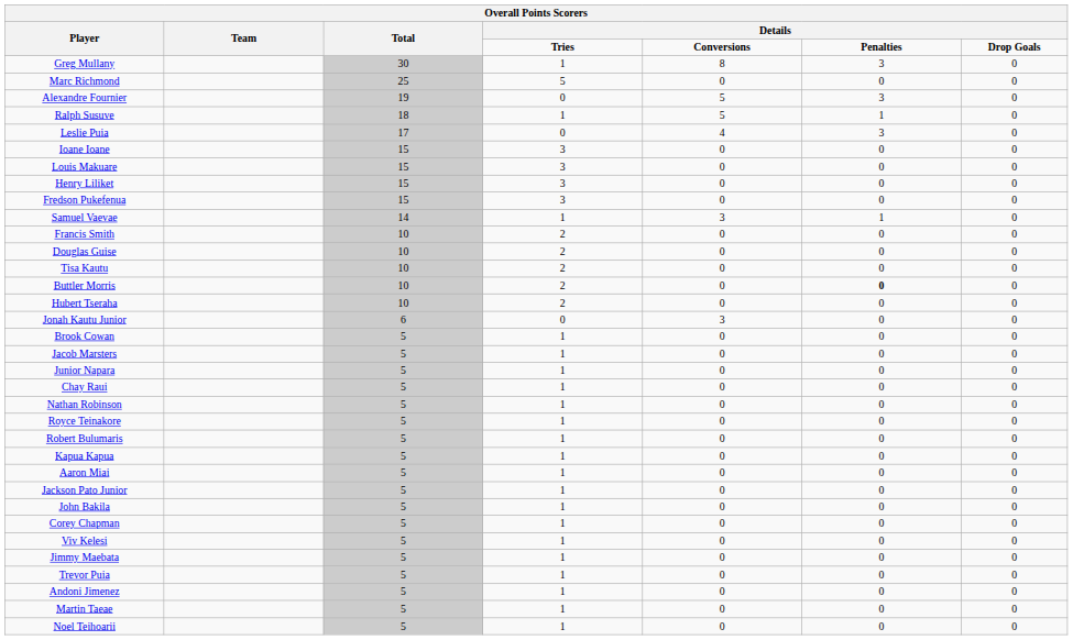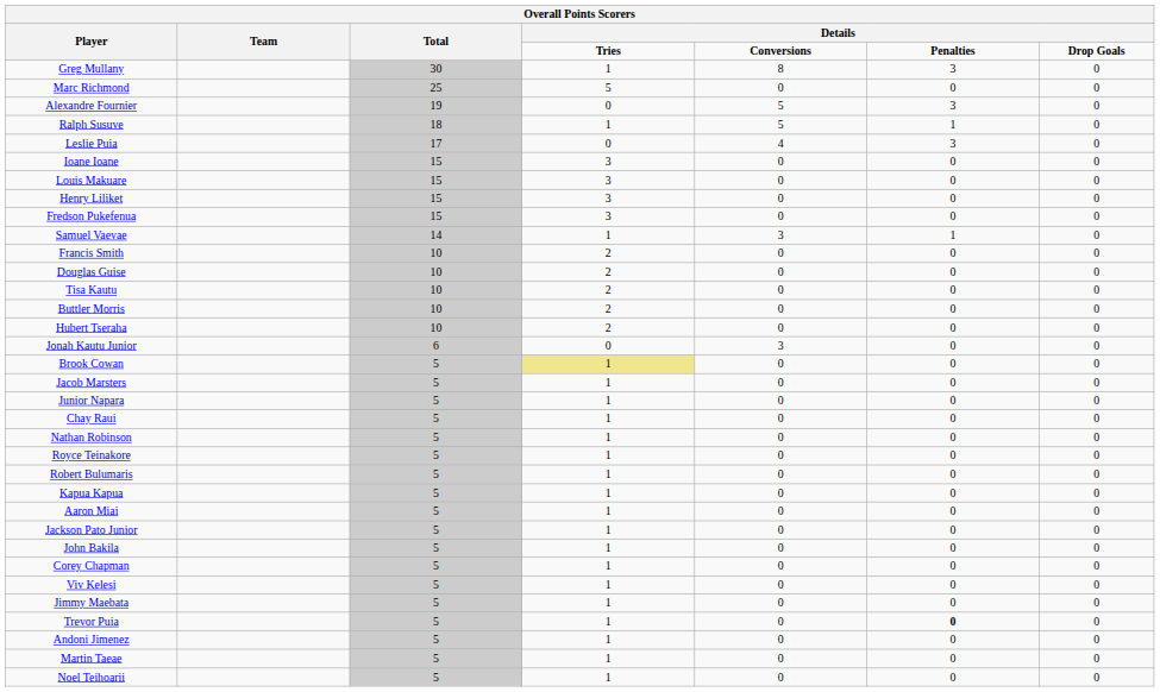Buttler Morris | column 6: bold -> normal
Brook Cowan | column 4: no background -> khaki background
Trevor Puia | column 6: normal -> bold
